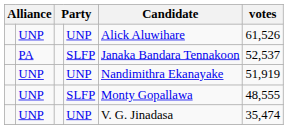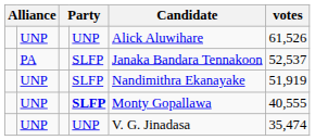row 4 | column 4: UNP -> SLFP
row 5 | column 4: normal -> bold
row 5 | votes: 48,555 -> 40,555
